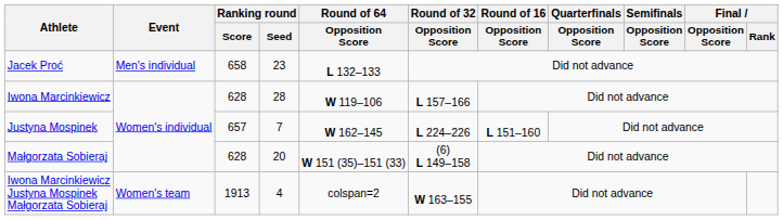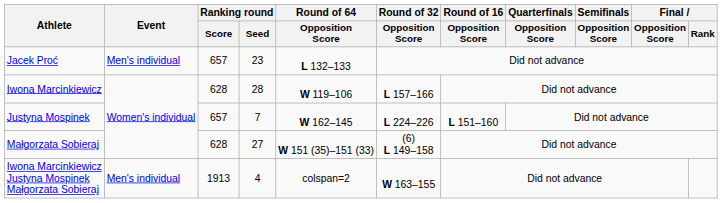Jacek Proć | Ranking round / Score: 658 -> 657
Małgorzata Sobieraj | Ranking round / Seed: 20 -> 27
Iwona Marcinkiewicz Justyna Mospinek Małgorzata Sobieraj | Event: Women's team -> Men's individual
